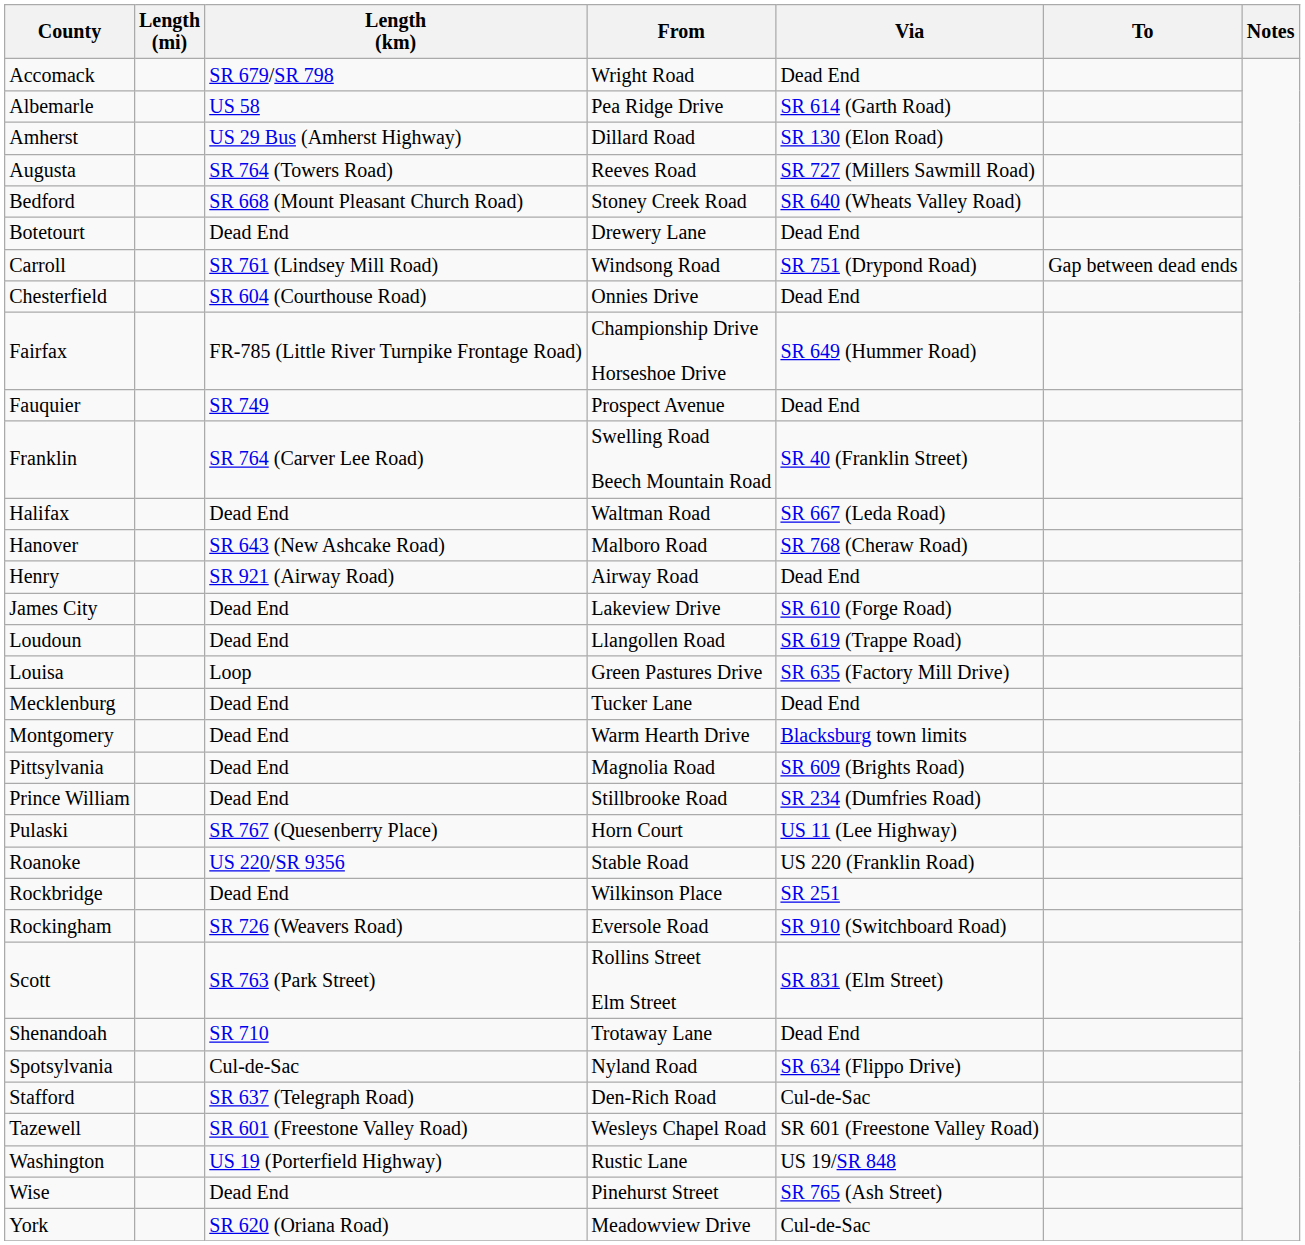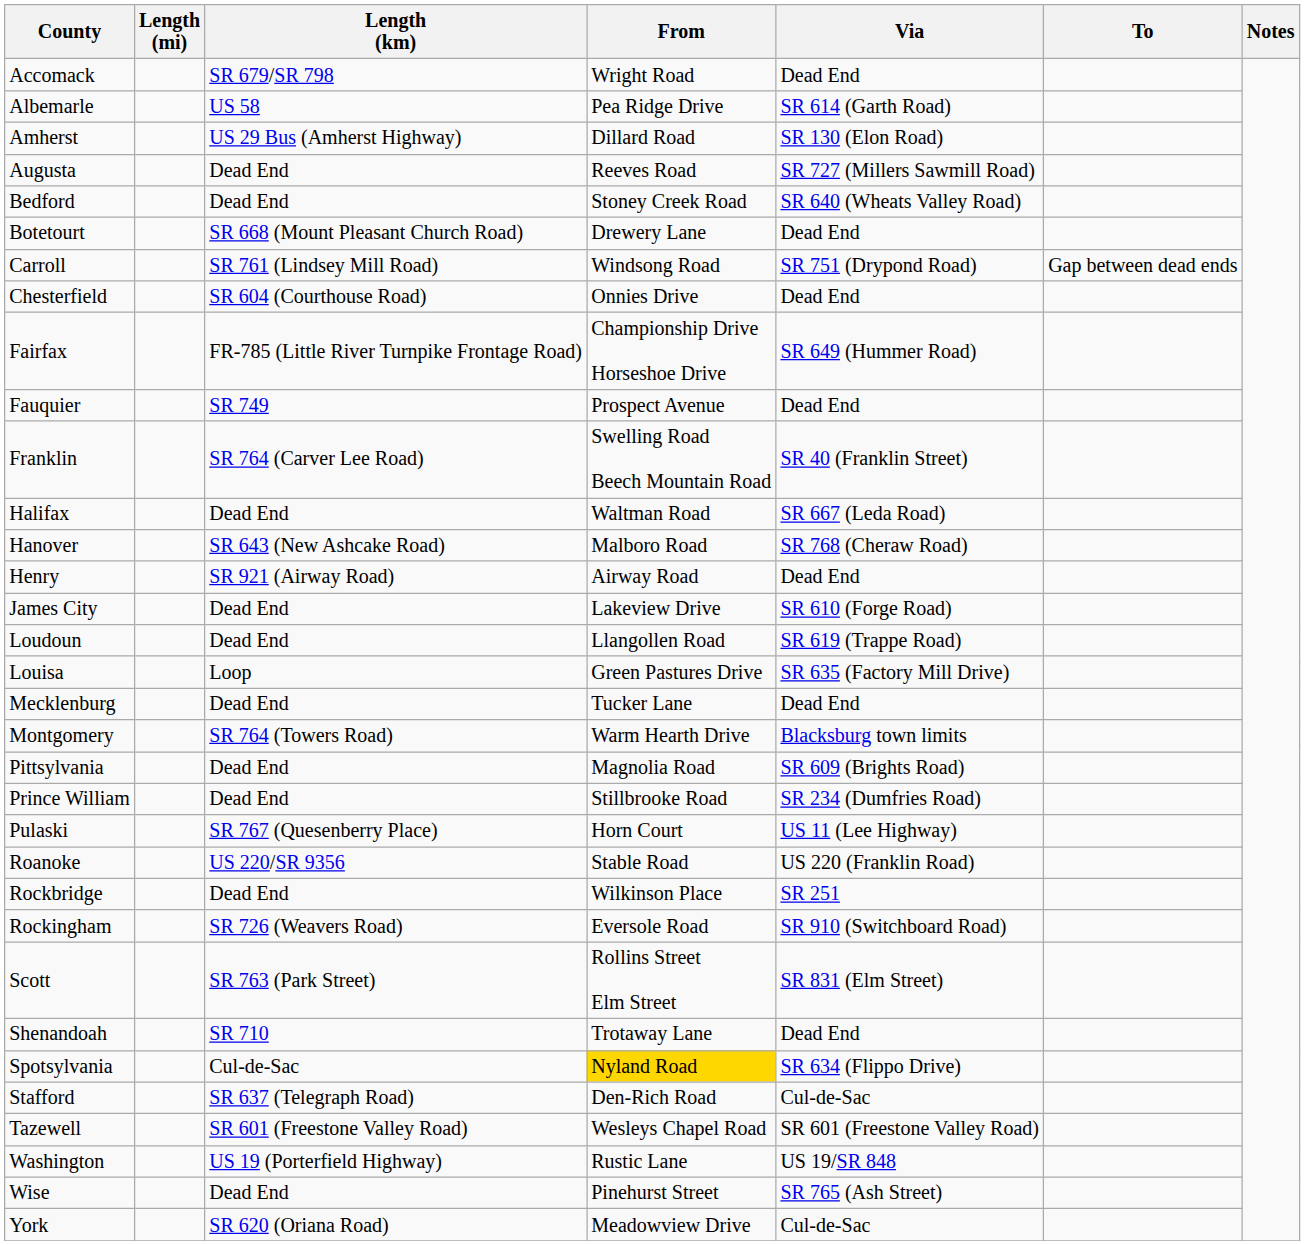Augusta | Length (km): SR 764 (Towers Road) -> Dead End
Bedford | Length (km): SR 668 (Mount Pleasant Church Road) -> Dead End
Botetourt | Length (km): Dead End -> SR 668 (Mount Pleasant Church Road)
Montgomery | Length (km): Dead End -> SR 764 (Towers Road)
Spotsylvania | From: no background -> gold background
